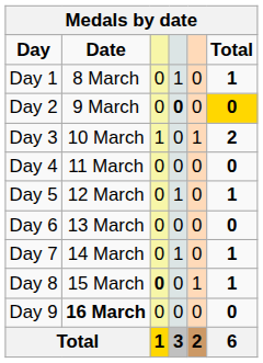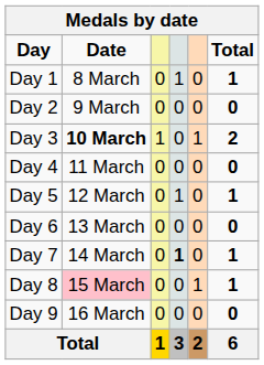Day 2 | column 4: bold -> normal
Day 2 | Total: gold background -> no background
Day 3 | Date: normal -> bold
Day 7 | column 4: normal -> bold
Day 8 | Date: no background -> pink background
Day 8 | column 3: bold -> normal
Day 9 | Date: bold -> normal
